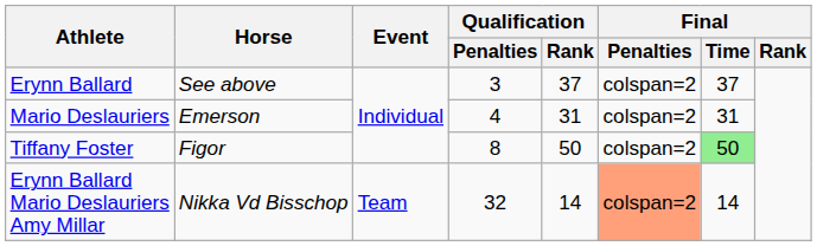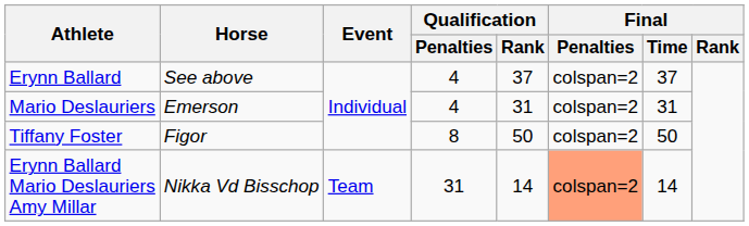Erynn Ballard | Qualification / Penalties: 3 -> 4
Tiffany Foster | Final / Time: lightgreen background -> no background
Erynn Ballard Mario Deslauriers Amy Millar | Qualification / Penalties: 32 -> 31
